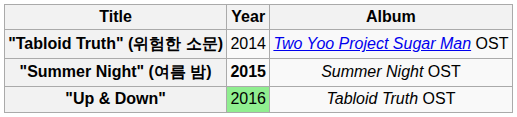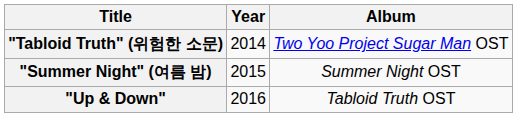"Summer Night" (여름 밤) | Year: bold -> normal
"Up & Down" | Year: lightgreen background -> no background
